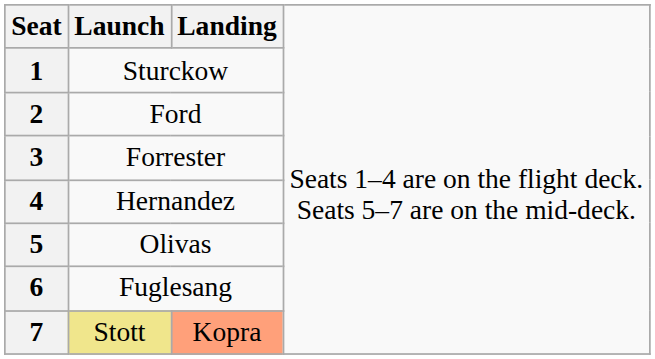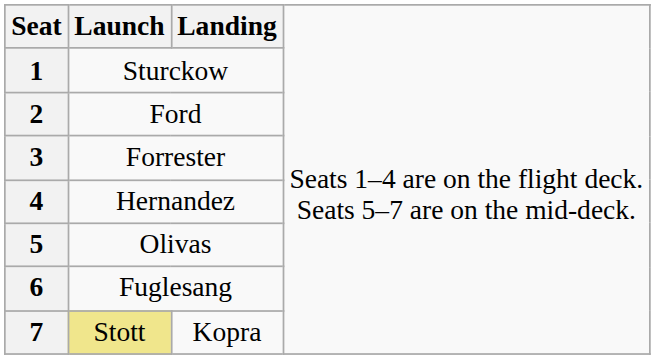7 | column 3: lightsalmon background -> no background
